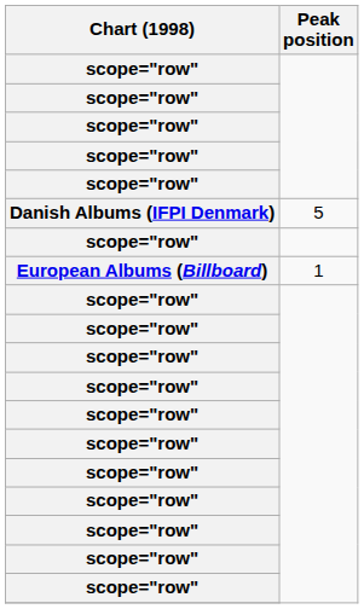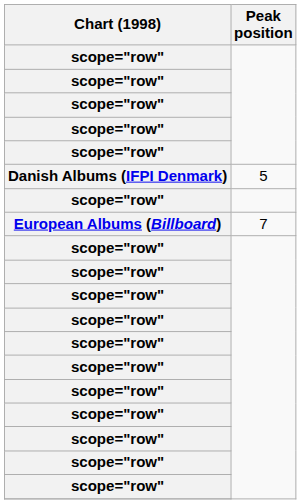European Albums (Billboard) | Peak position: 1 -> 7
